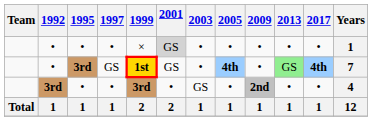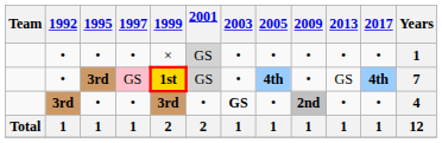row 3 | 1997: no background -> pink background
row 3 | 2001: no background -> lightgrey background
row 3 | 2013: lightgreen background -> no background
row 4 | 2003: normal -> bold
